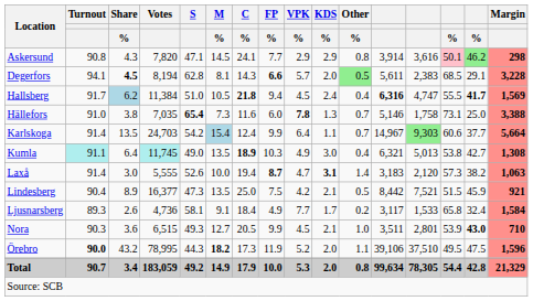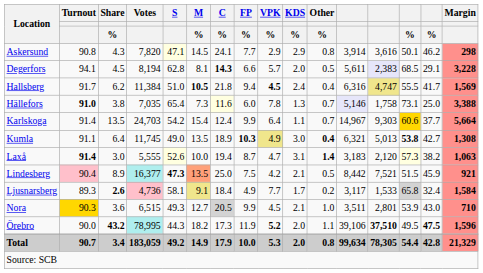Askersund | S: no background -> lightyellow background
Askersund | column 14: pink background -> no background
Askersund | column 15: lightgreen background -> no background
Degerfors | Share / %: bold -> normal
Degerfors | C / %: normal -> bold
Degerfors | FP / %: bold -> normal
Degerfors | Other / %: lightgreen background -> no background
Degerfors | column 13: no background -> lavender background
Hallsberg | Share / %: lightblue background -> no background
Hallsberg | M / %: normal -> bold
Hallsberg | C / %: bold -> normal
Hallsberg | VPK / %: normal -> bold
Hallsberg | column 12: bold -> normal
Hallsberg | column 13: no background -> khaki background
Hallsberg | column 15: bold -> normal
Hällefors | Turnout: normal -> bold
Hällefors | S: bold -> normal
Hällefors | C / %: no background -> lightyellow background
Hällefors | VPK / %: bold -> normal
Hällefors | column 12: no background -> lavender background
Karlskoga | M / %: lightblue background -> no background
Karlskoga | column 13: lightgreen background -> no background
Karlskoga | column 14: no background -> gold background
Kumla | Turnout: paleturquoise background -> no background
Kumla | Votes: paleturquoise background -> no background
Kumla | C / %: bold -> normal
Kumla | FP / %: normal -> bold
Kumla | VPK / %: no background -> khaki background
Kumla | Other / %: normal -> bold
Kumla | column 14: normal -> bold
Laxå | Turnout: normal -> bold
Laxå | S: no background -> lightyellow background
Laxå | FP / %: bold -> normal
Laxå | KDS / %: bold -> normal
Laxå | Other / %: normal -> bold
Laxå | column 14: no background -> lightyellow background
Lindesberg | Turnout: no background -> pink background
Lindesberg | Votes: no background -> paleturquoise background
Lindesberg | S: normal -> bold
Lindesberg | M / %: no background -> lightsalmon background
Ljusnarsberg | Share / %: normal -> bold
Ljusnarsberg | Votes: no background -> pink background
Ljusnarsberg | M / %: no background -> khaki background
Ljusnarsberg | column 14: no background -> lightgrey background
Nora | Turnout: no background -> gold background
Nora | C / %: no background -> lightgrey background
Nora | column 15: bold -> normal
Örebro | Turnout: bold -> normal
Örebro | Share / %: normal -> bold
Örebro | Votes: no background -> paleturquoise background
Örebro | M / %: bold -> normal
Örebro | VPK / %: normal -> bold
Örebro | column 13: normal -> bold
Örebro | column 15: normal -> bold
